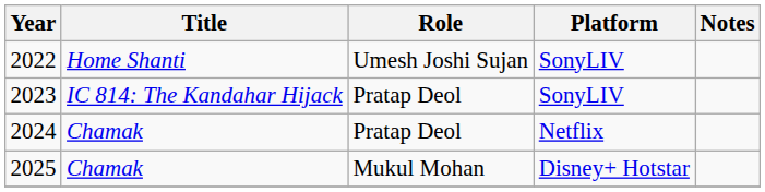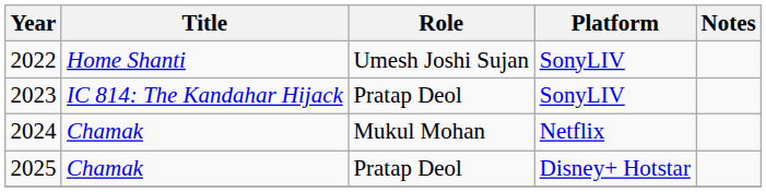2024 | Role: Pratap Deol -> Mukul Mohan
2025 | Role: Mukul Mohan -> Pratap Deol
